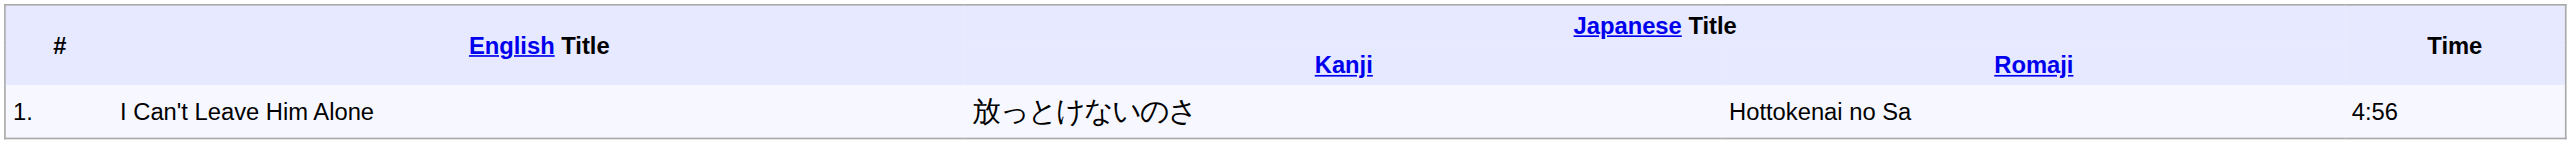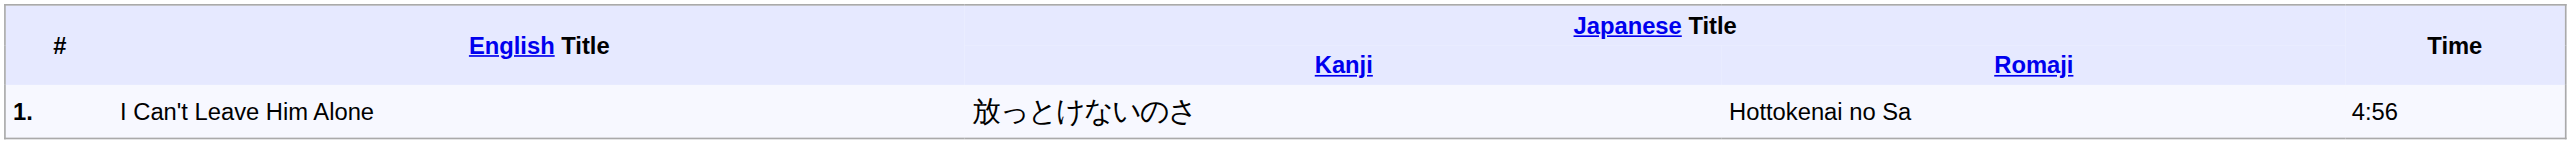I Can't Leave Him Alone | #: normal -> bold
